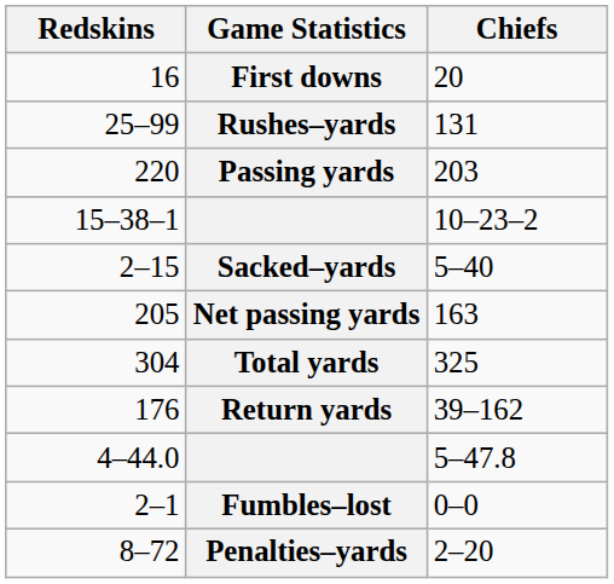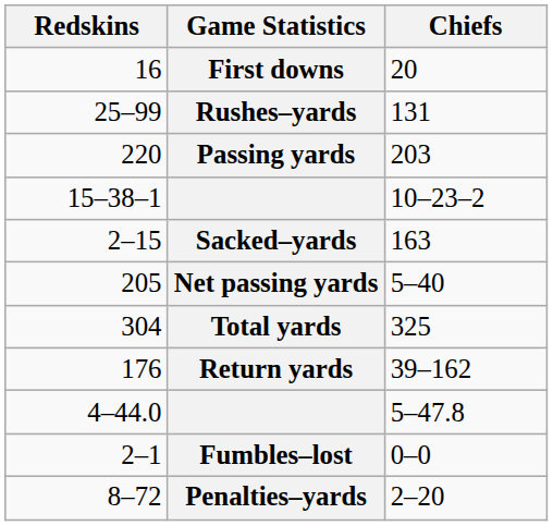Sacked–yards | Chiefs: 5–40 -> 163
Net passing yards | Chiefs: 163 -> 5–40
